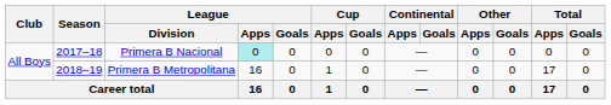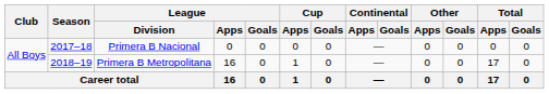row 3 | League / Apps: paleturquoise background -> no background
